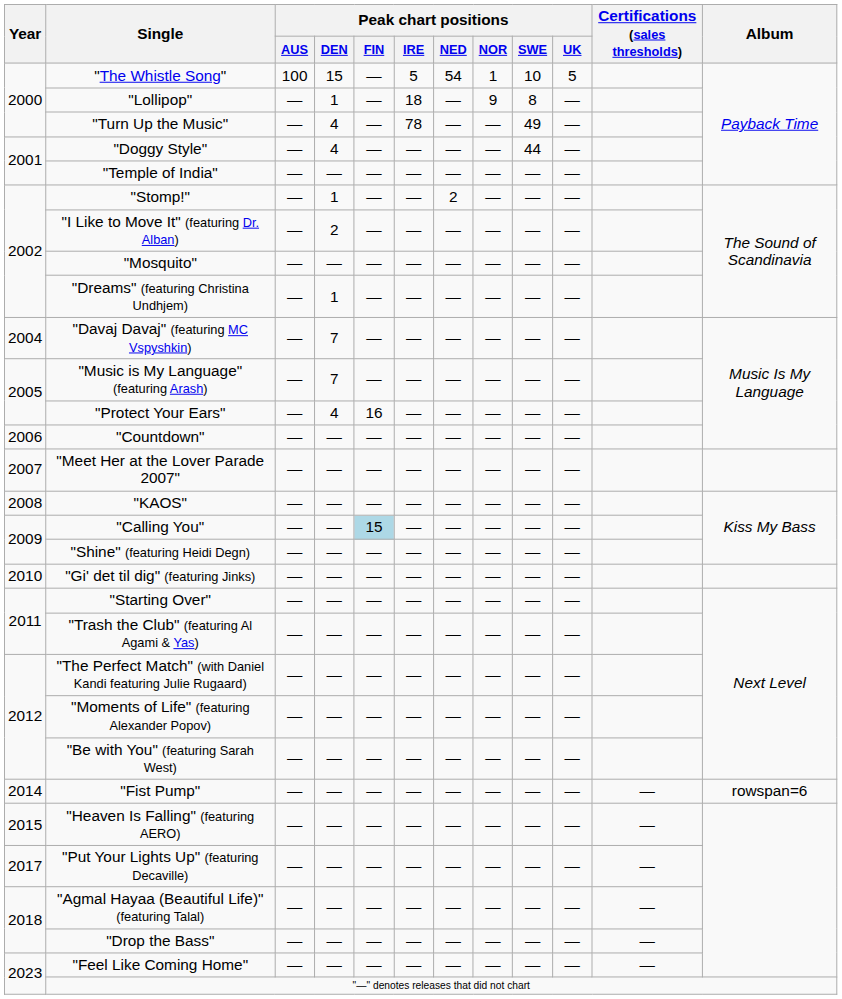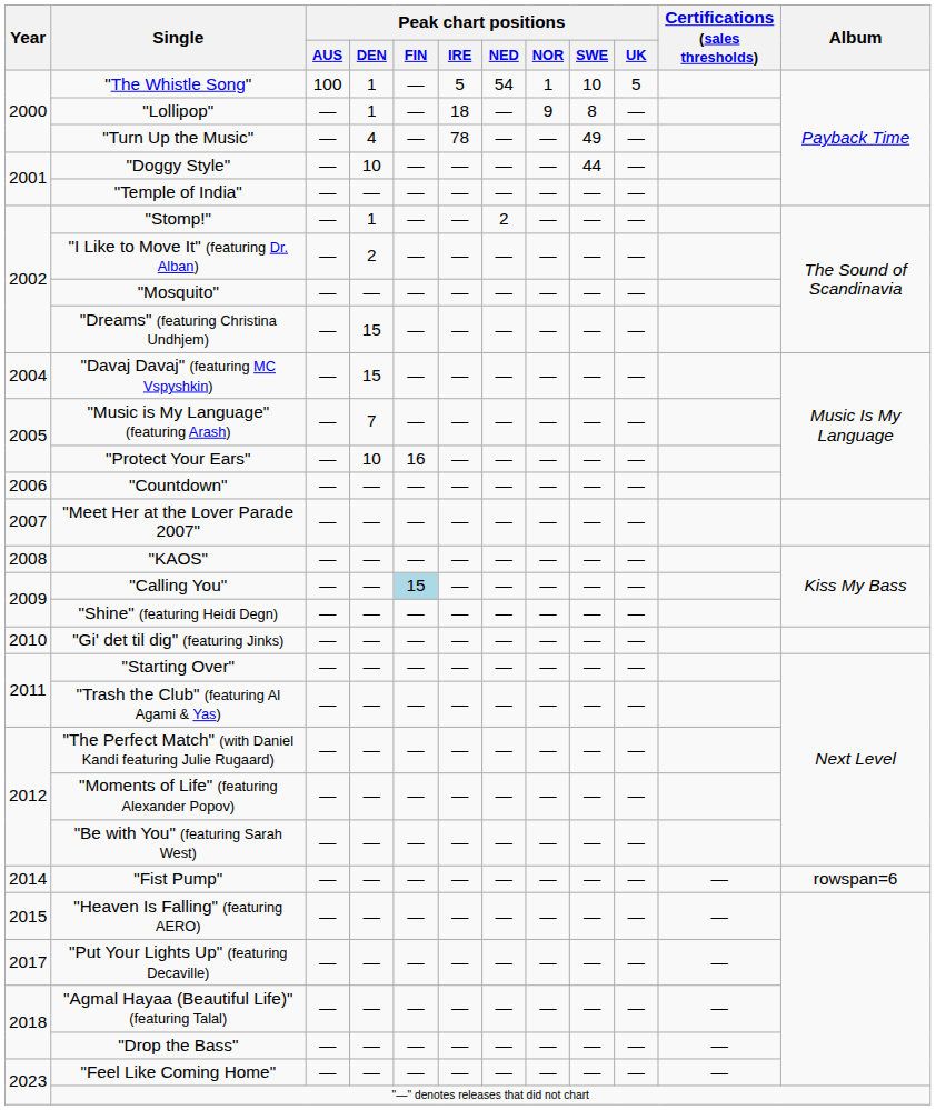"The Whistle Song" | Peak chart positions / DEN: 15 -> 1
"Doggy Style" | Peak chart positions / DEN: 4 -> 10
"Dreams" (featuring Christina Undhjem) | Peak chart positions / DEN: 1 -> 15
"Davaj Davaj" (featuring MC Vspyshkin) | Peak chart positions / DEN: 7 -> 15
"Protect Your Ears" | Peak chart positions / DEN: 4 -> 10
